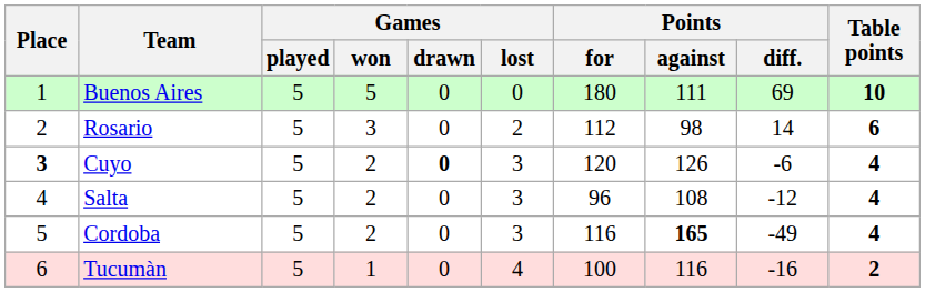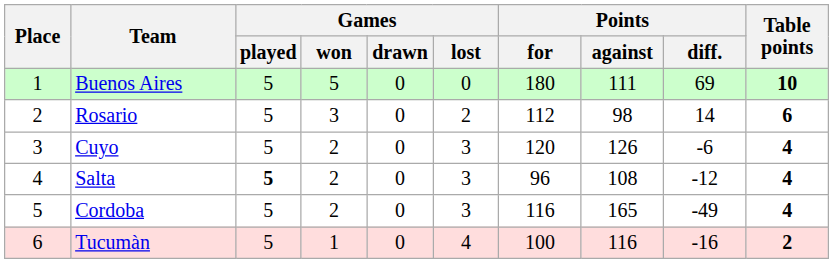Cuyo | Place: bold -> normal
Cuyo | Games / drawn: bold -> normal
Salta | Games / played: normal -> bold
Cordoba | Points / against: bold -> normal
